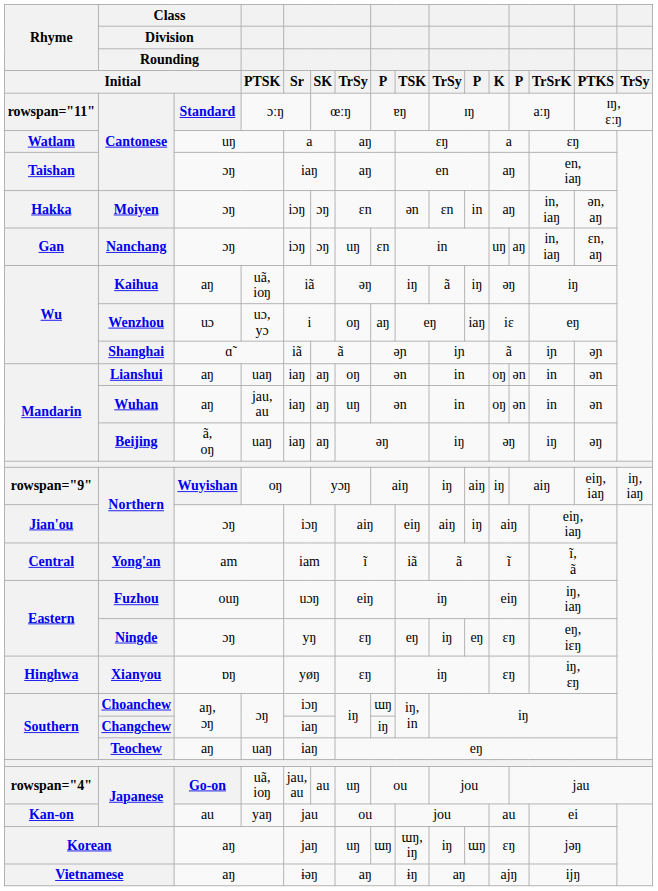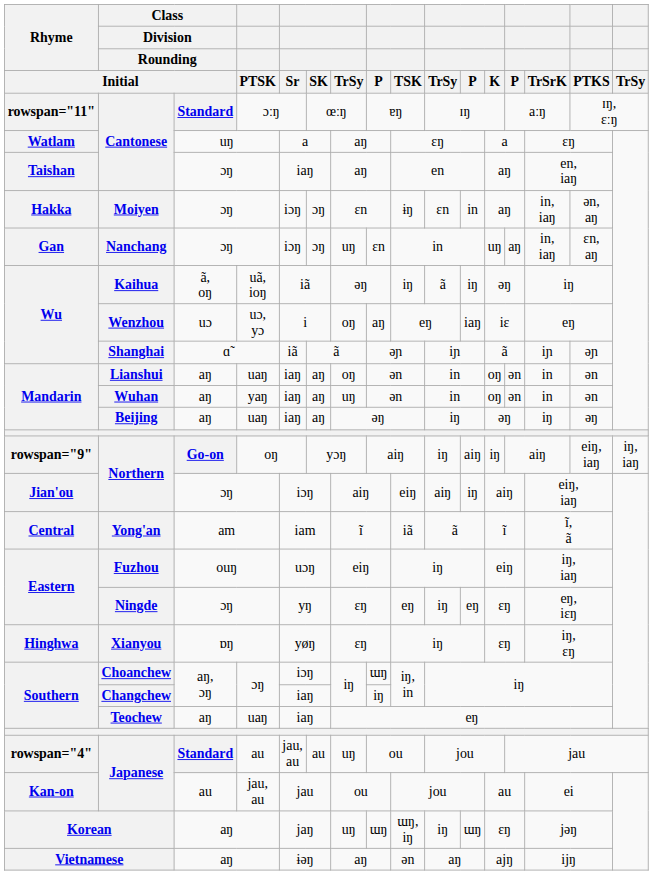Moiyen | TSK: ən -> ɨŋ
Kaihua | column 3: aŋ -> ã, oŋ
Wuhan | PTSK: jau, au -> yaŋ
Beijing | column 3: ã, oŋ -> aŋ
rowspan="9" / Northern | column 3: Wuyishan -> Go-on
rowspan="4" / Japanese | column 3: Go-on -> Standard
rowspan="4" / Japanese | PTSK: uã, ioŋ -> au
Kan-on / Japanese | PTSK: yaŋ -> jau, au
Vietnamese | TSK: ɨŋ -> ən
